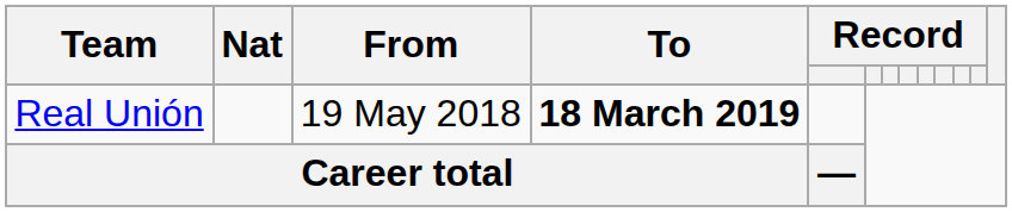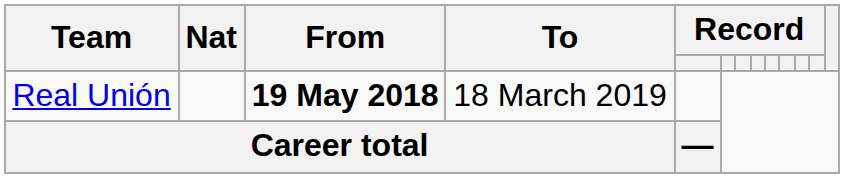Real Unión | From: normal -> bold
Real Unión | To: bold -> normal
